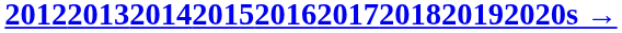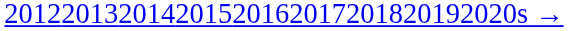row 1 | column 1: bold -> normal
